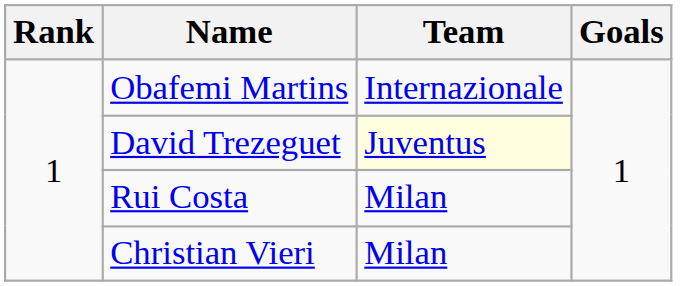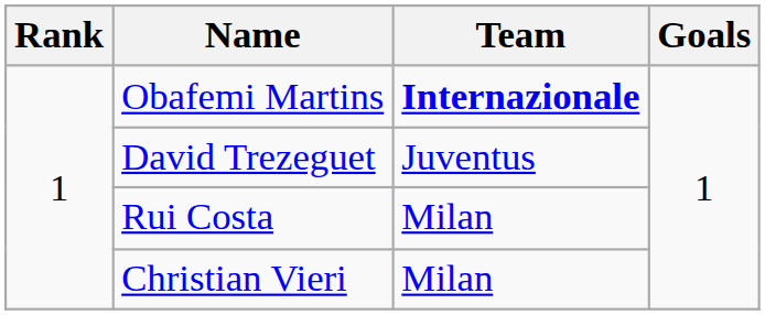Obafemi Martins | Team: normal -> bold
David Trezeguet | Team: lightyellow background -> no background
